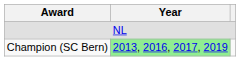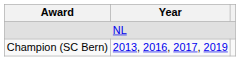Champion (SC Bern) | Year: lightgreen background -> no background
